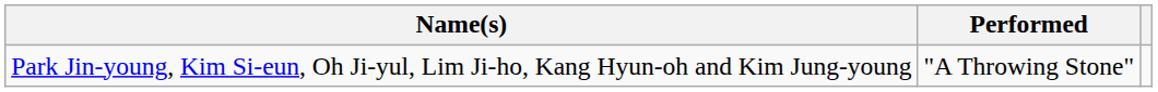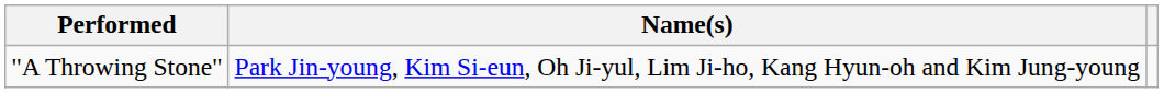columns swapped: Name(s) <-> Performed
